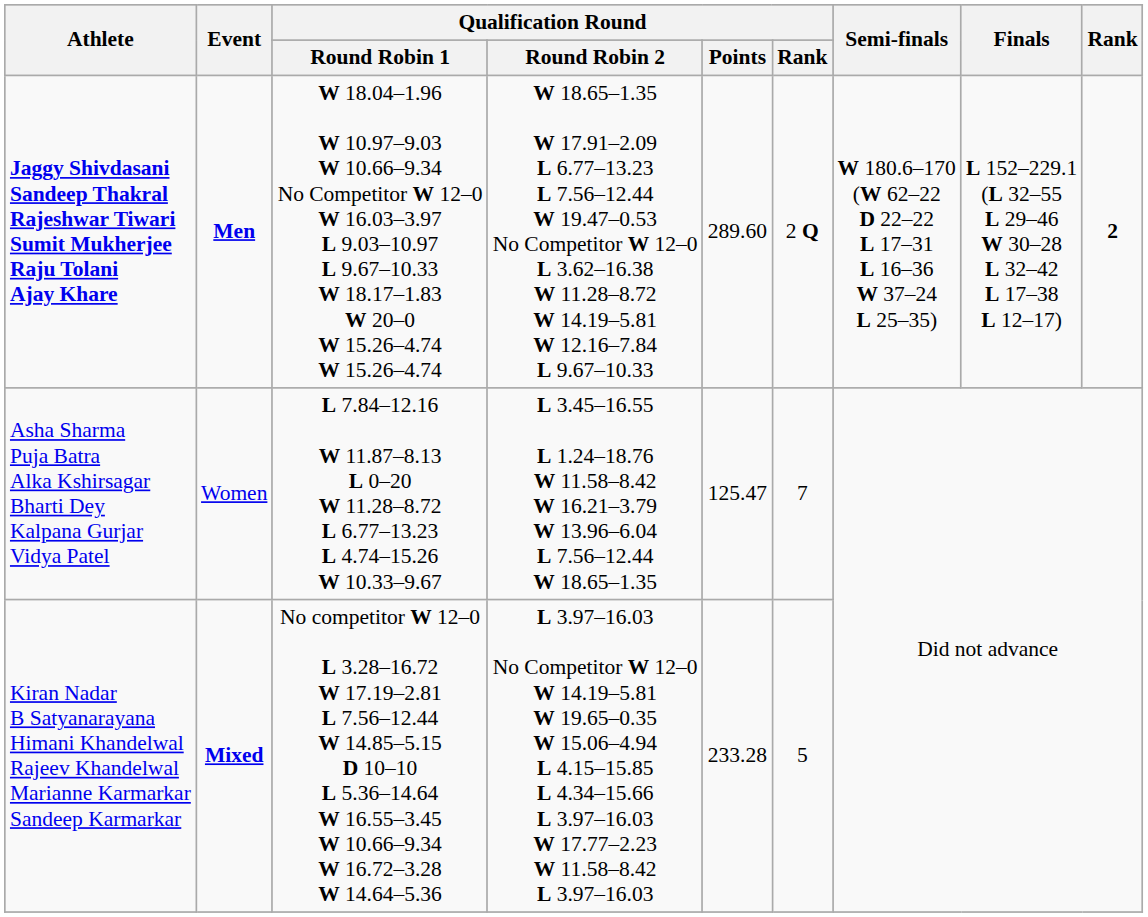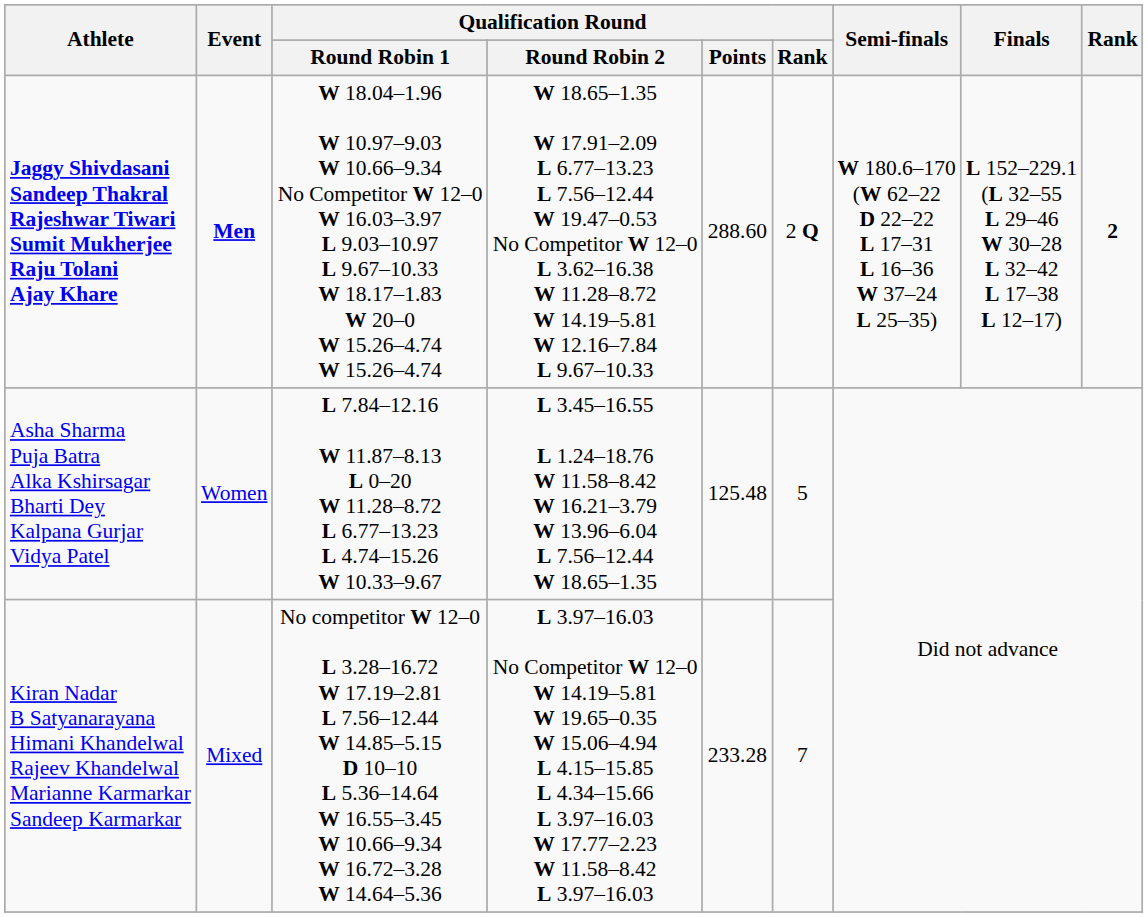row 3 | Qualification Round / Points: 289.60 -> 288.60
row 4 | Qualification Round / Points: 125.47 -> 125.48
row 4 | Qualification Round / Rank: 7 -> 5
row 5 | Event: bold -> normal
row 5 | Qualification Round / Rank: 5 -> 7
